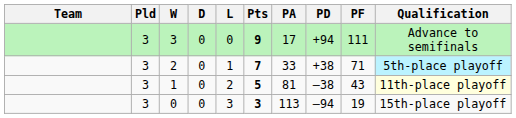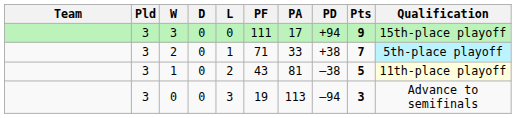columns swapped: PF <-> Pts
row 2 | Qualification: Advance to semifinals -> 15th-place playoff
row 5 | Qualification: 15th-place playoff -> Advance to semifinals
